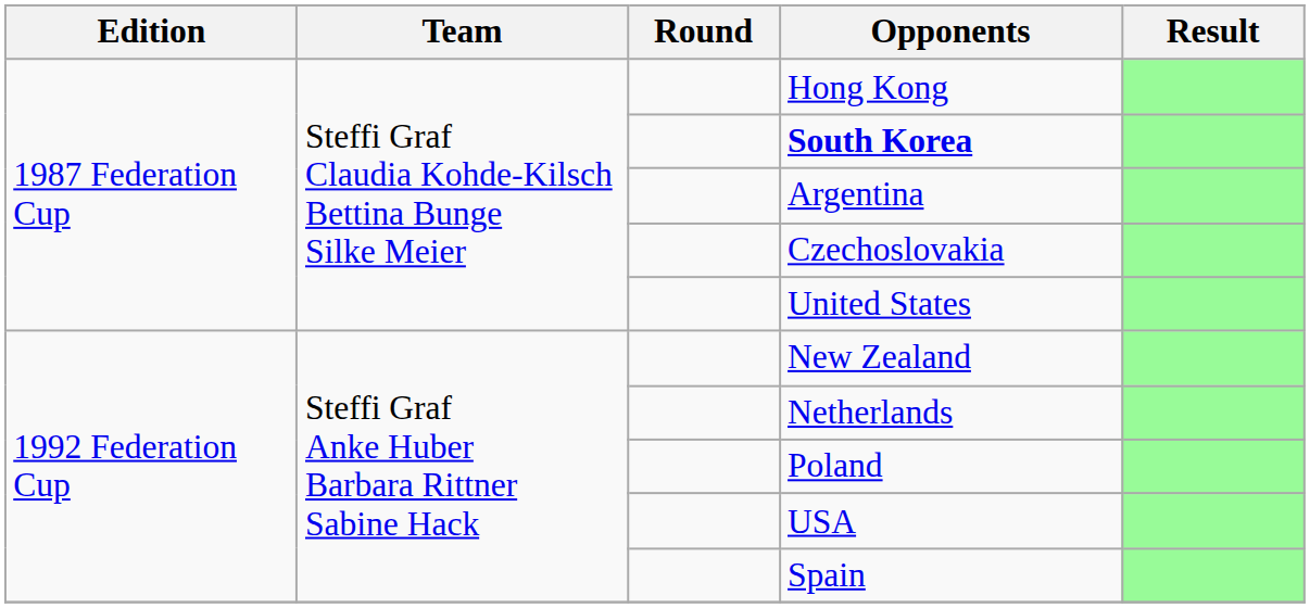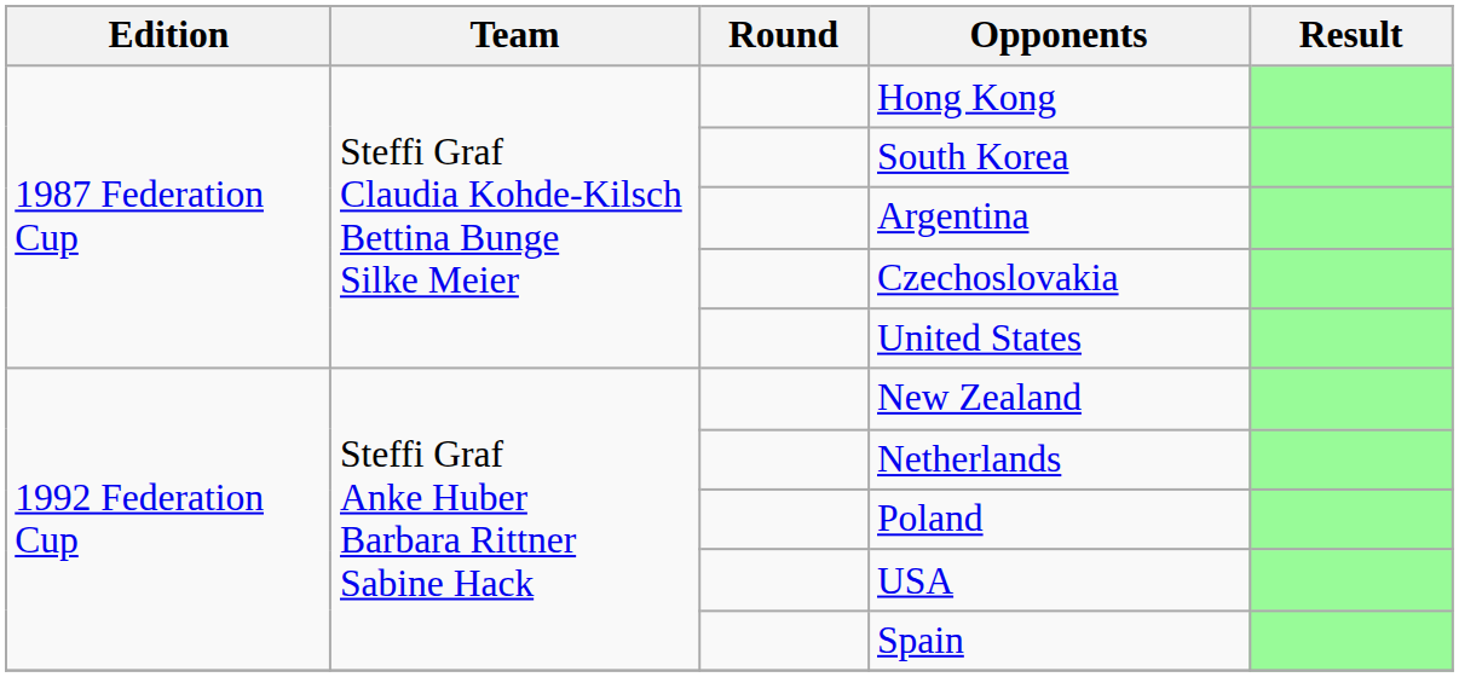South Korea | Opponents: bold -> normal
